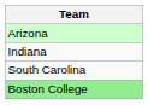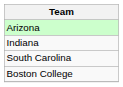row 5 | column 1: lightgreen background -> no background
